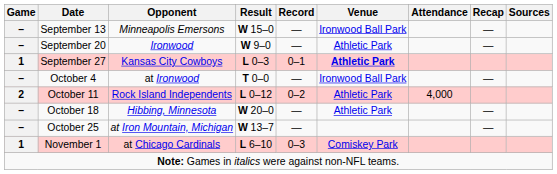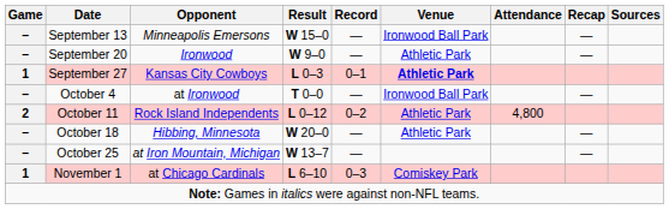October 11 | Attendance: 4,000 -> 4,800
